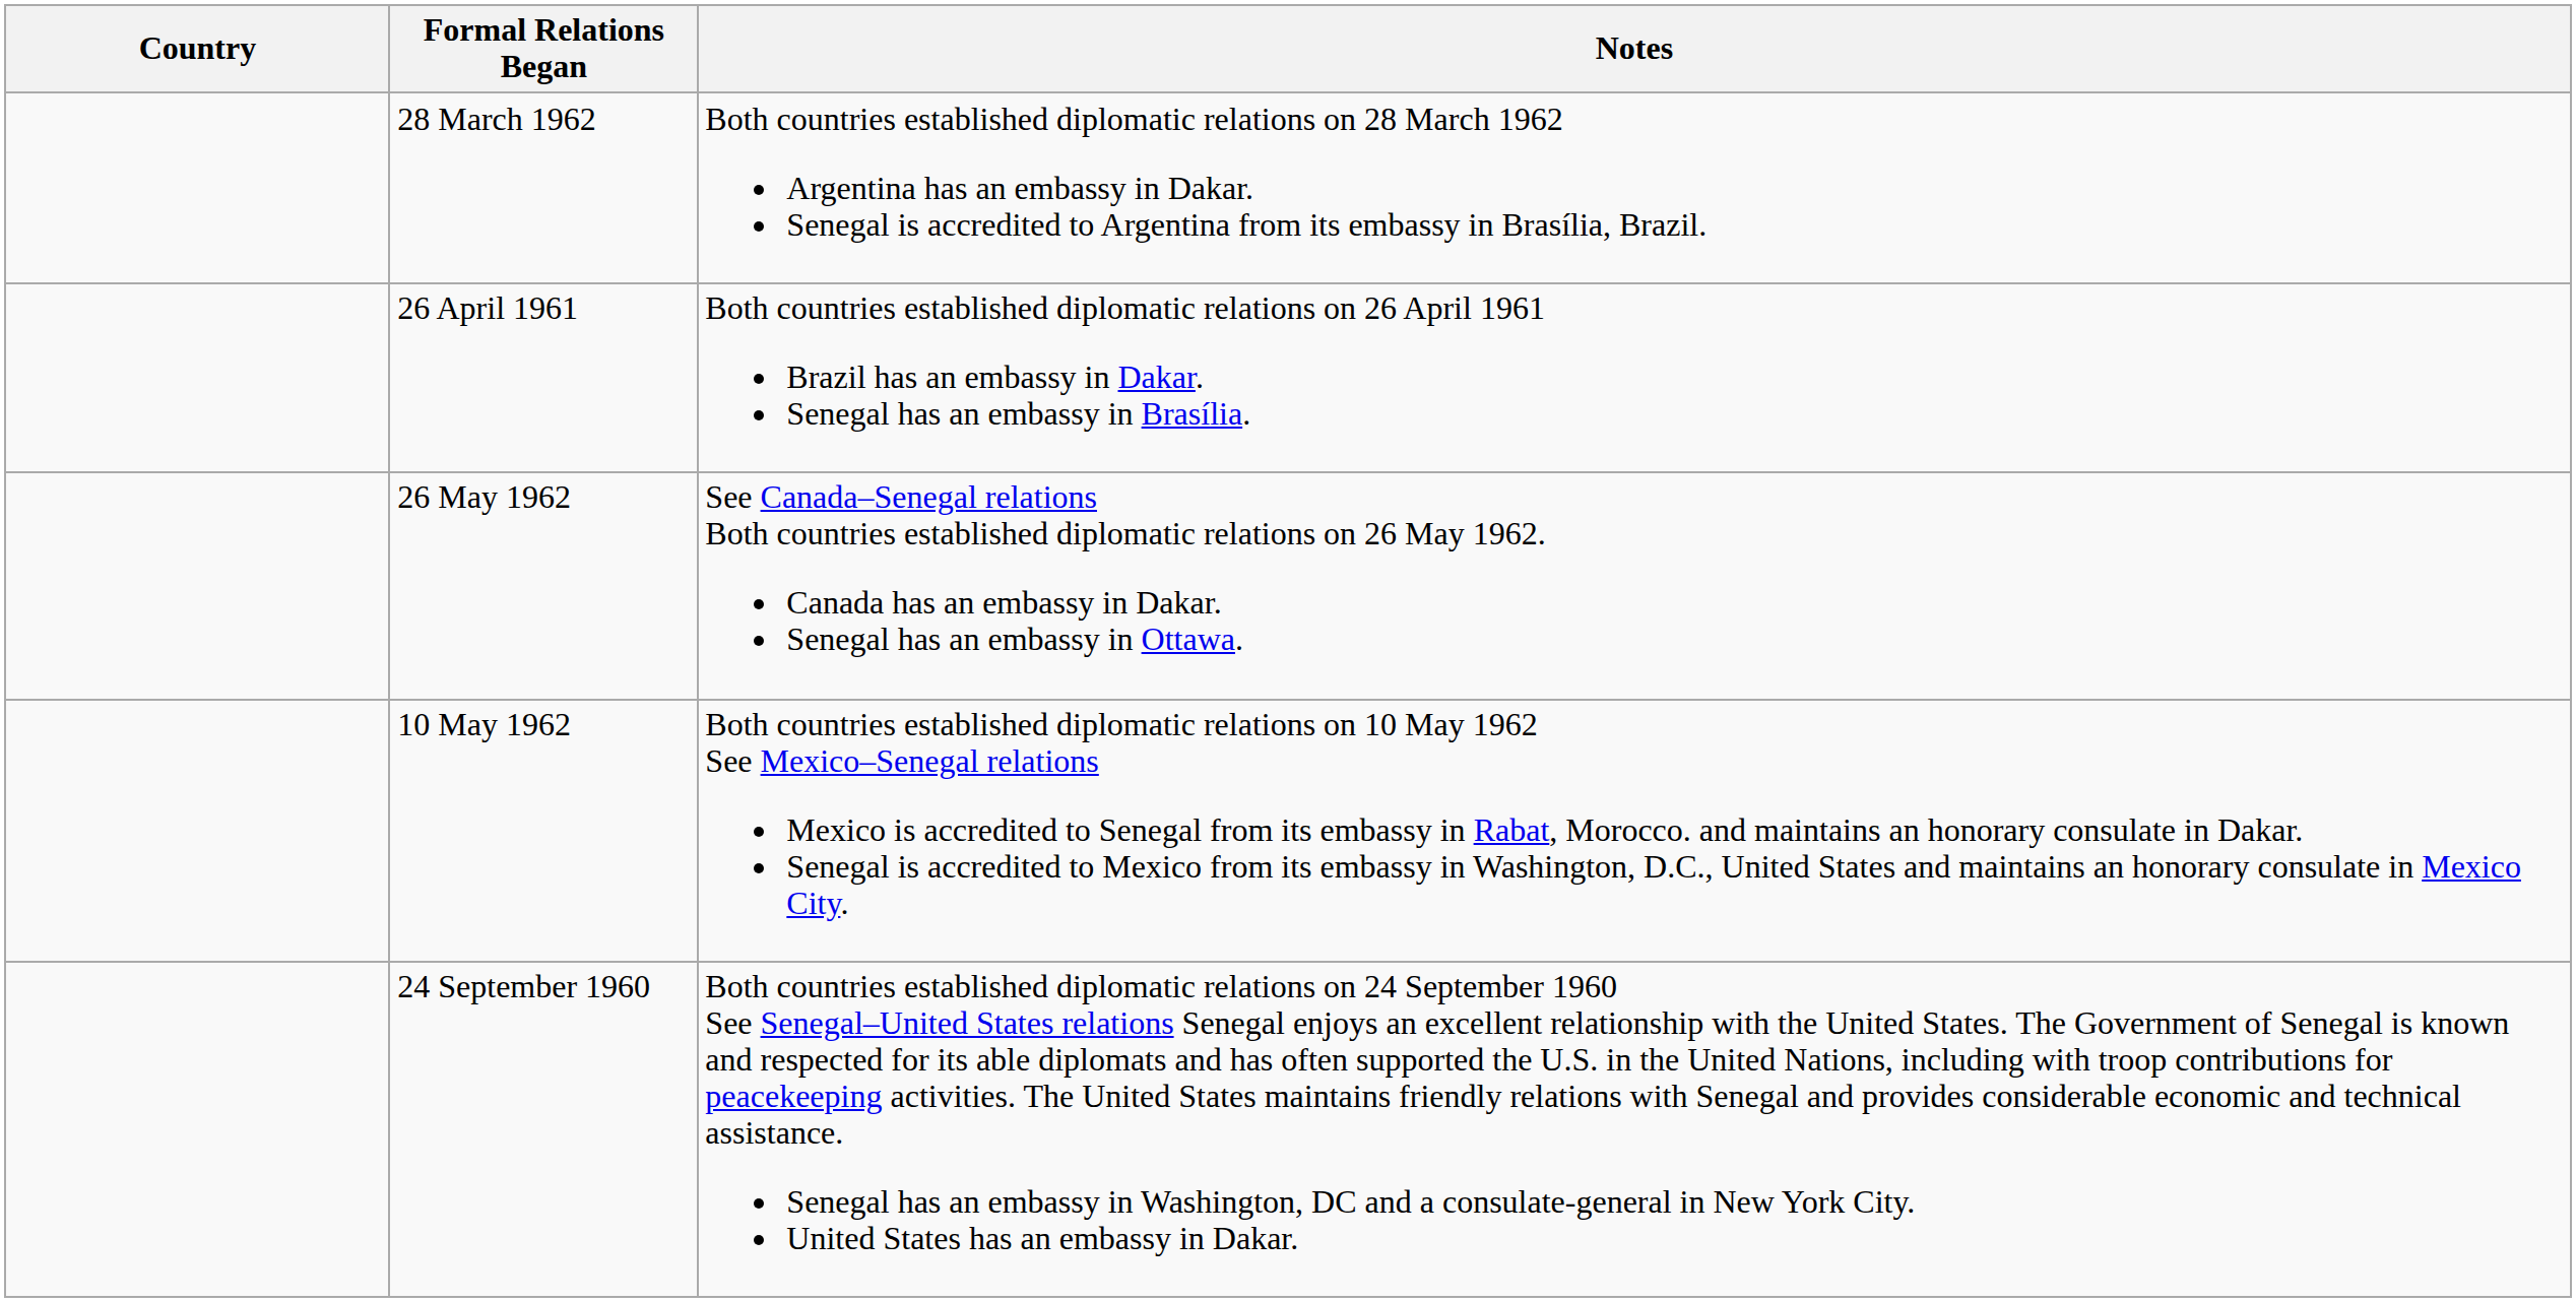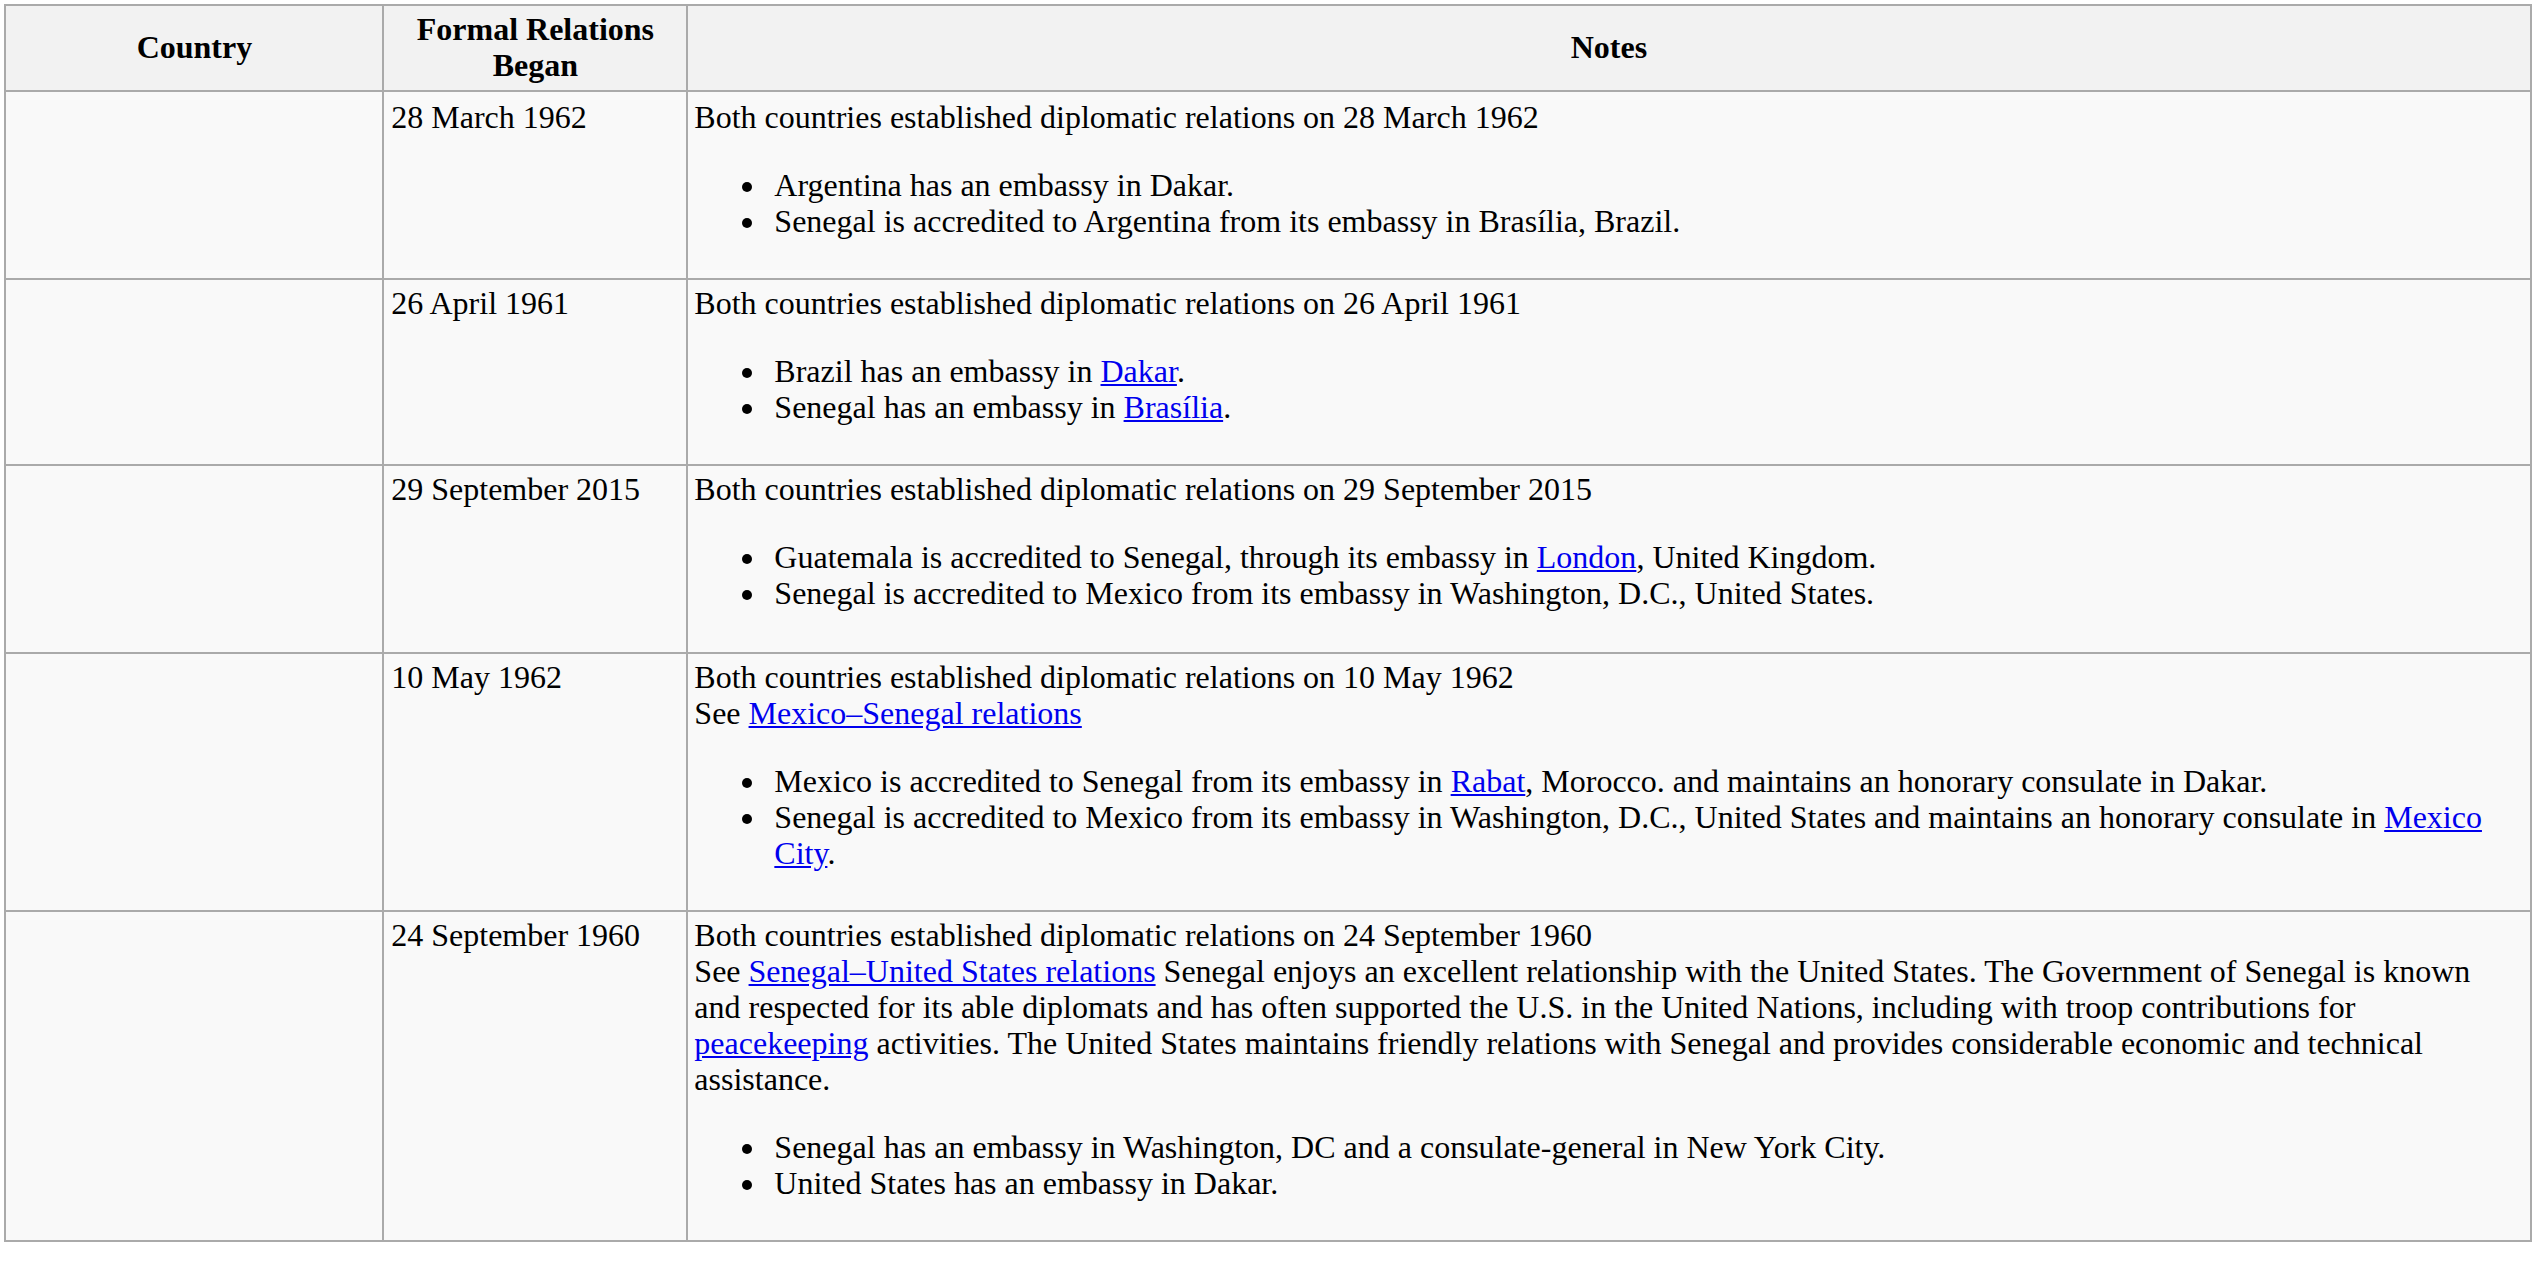- row: 26 May 1962 | See Canada–Senegal relations Both countries established diplomatic relations on 26 May 1962. Canada has an embassy in Dakar. Senegal has an embassy in Ottawa.
+ row: 29 September 2015 | Both countries established diplomatic relations on 29 September 2015 Guatemala is accredited to Senegal, through its embassy in London, United Kingdom. Senegal is accredited to Mexico from its embassy in Washington, D.C., United States.
